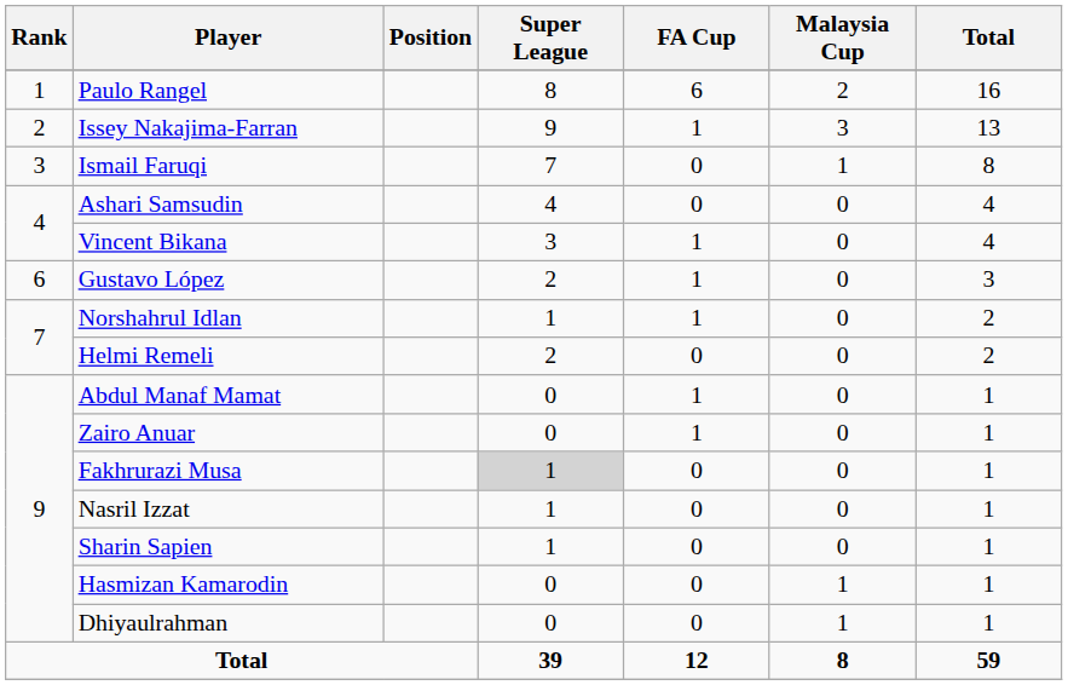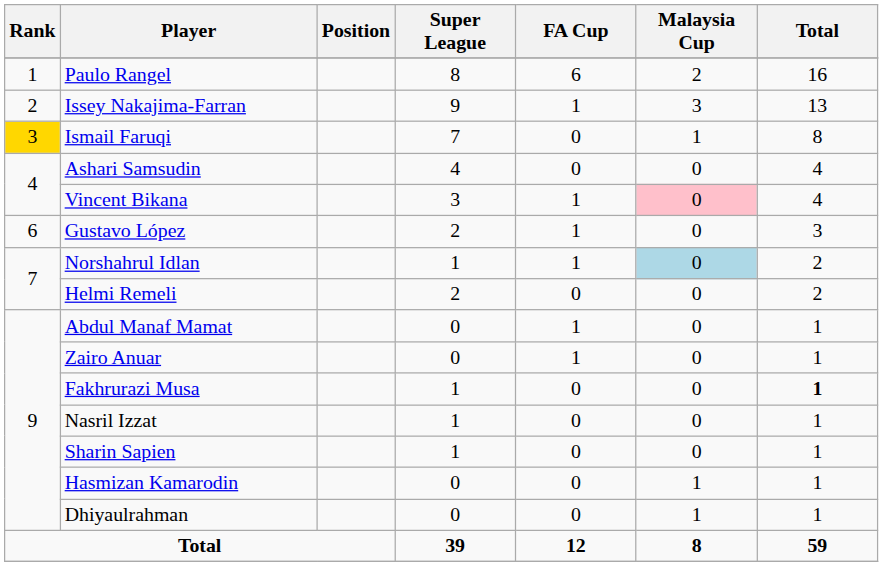Ismail Faruqi | Rank: no background -> gold background
Vincent Bikana | Malaysia Cup: no background -> pink background
Norshahrul Idlan | Malaysia Cup: no background -> lightblue background
Fakhrurazi Musa | Super League: lightgrey background -> no background
Fakhrurazi Musa | Total: normal -> bold
